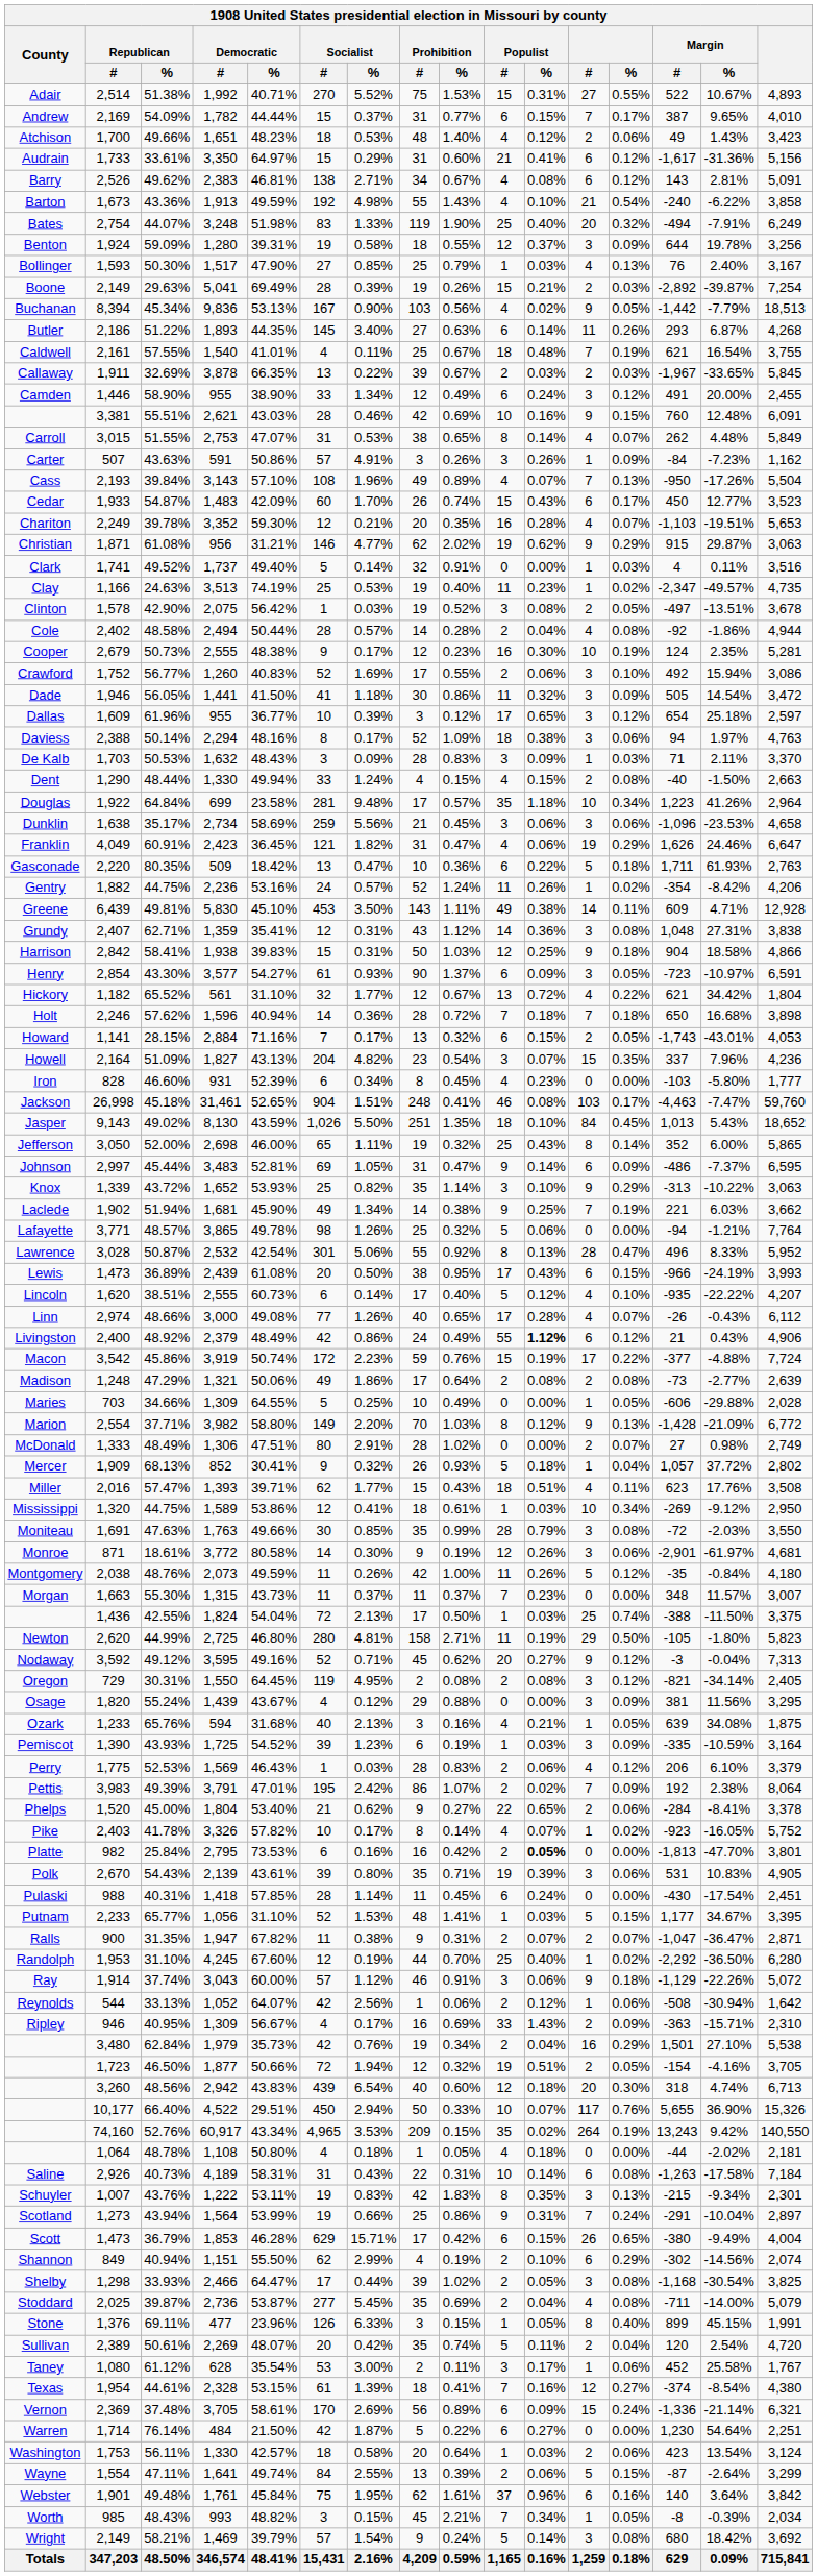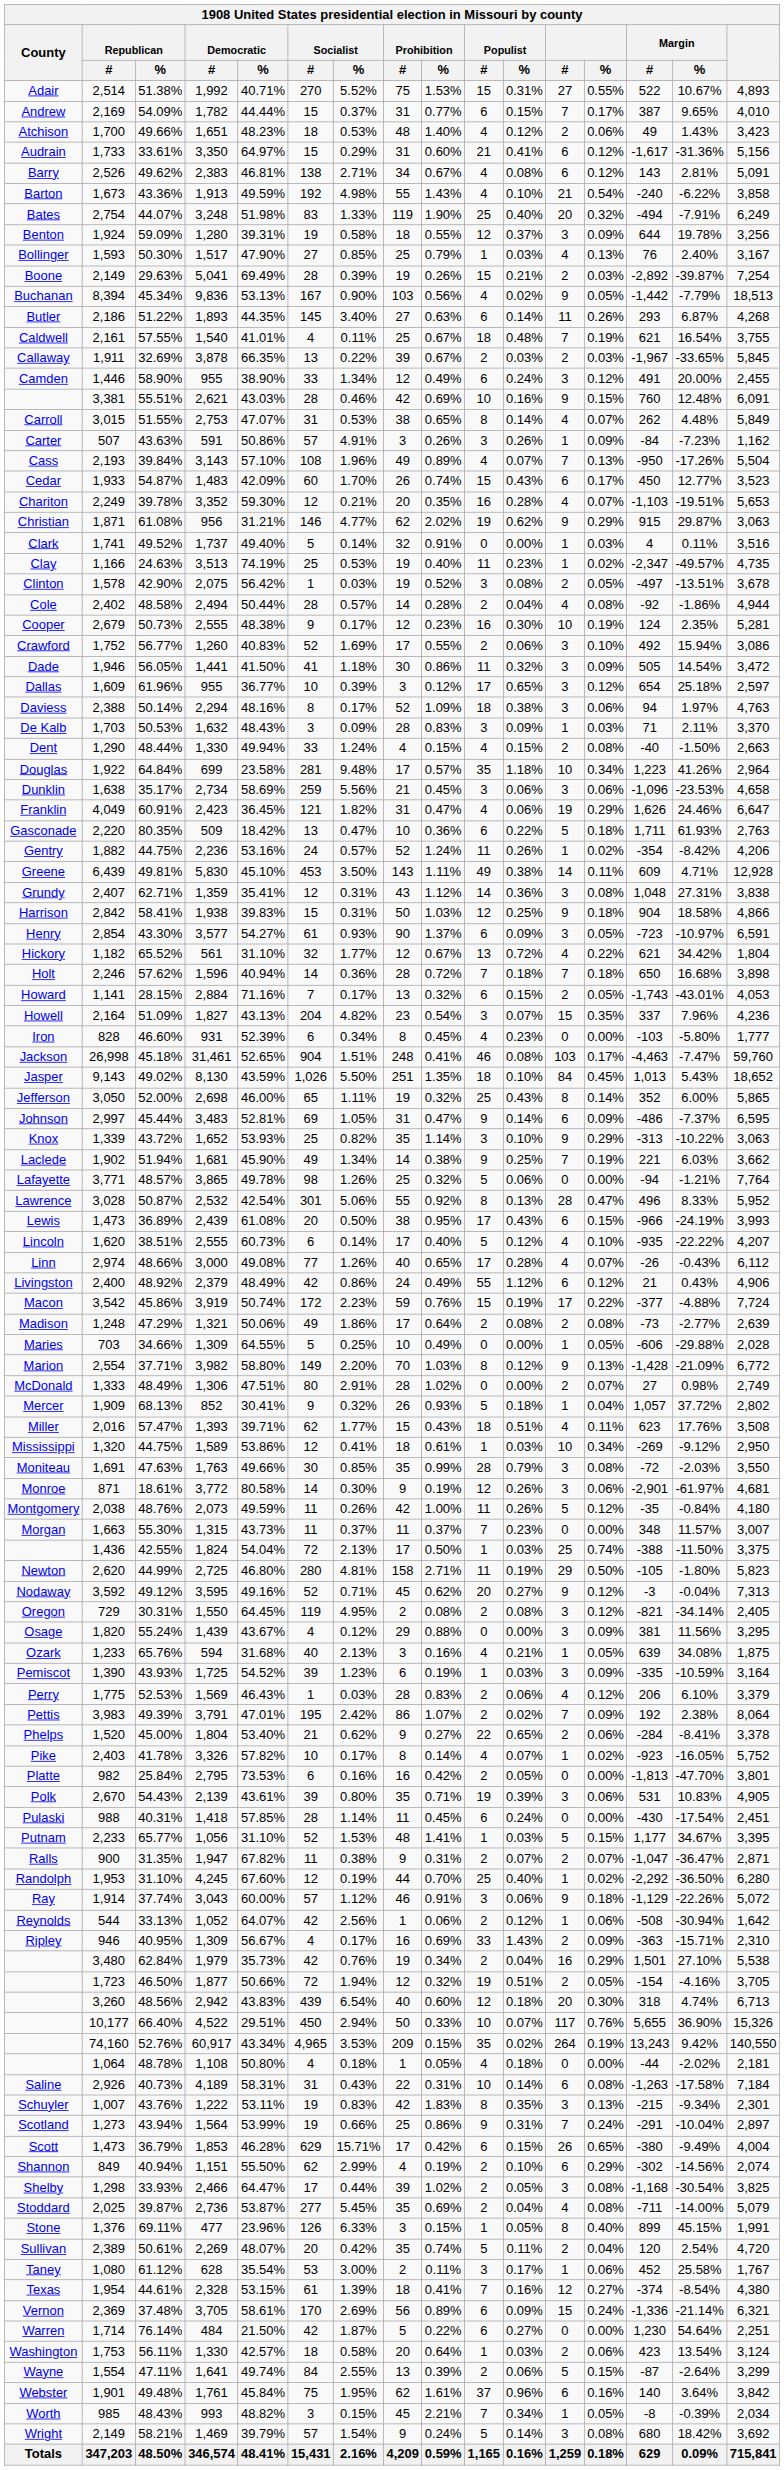Livingston | Populist / %: bold -> normal
Platte | Populist / %: bold -> normal
